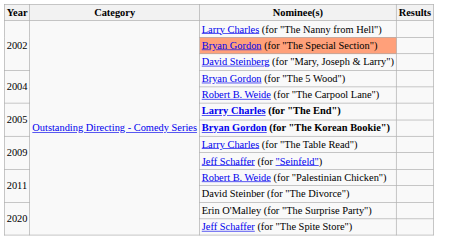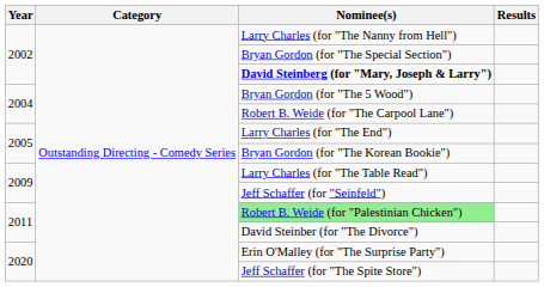Bryan Gordon (for "The Special Section") | Nominee(s): lightsalmon background -> no background
David Steinberg (for "Mary, Joseph & Larry") | Nominee(s): normal -> bold
Larry Charles (for "The End") | Nominee(s): bold -> normal
Bryan Gordon (for "The Korean Bookie") | Nominee(s): bold -> normal
Robert B. Weide (for "Palestinian Chicken") | Nominee(s): no background -> lightgreen background
